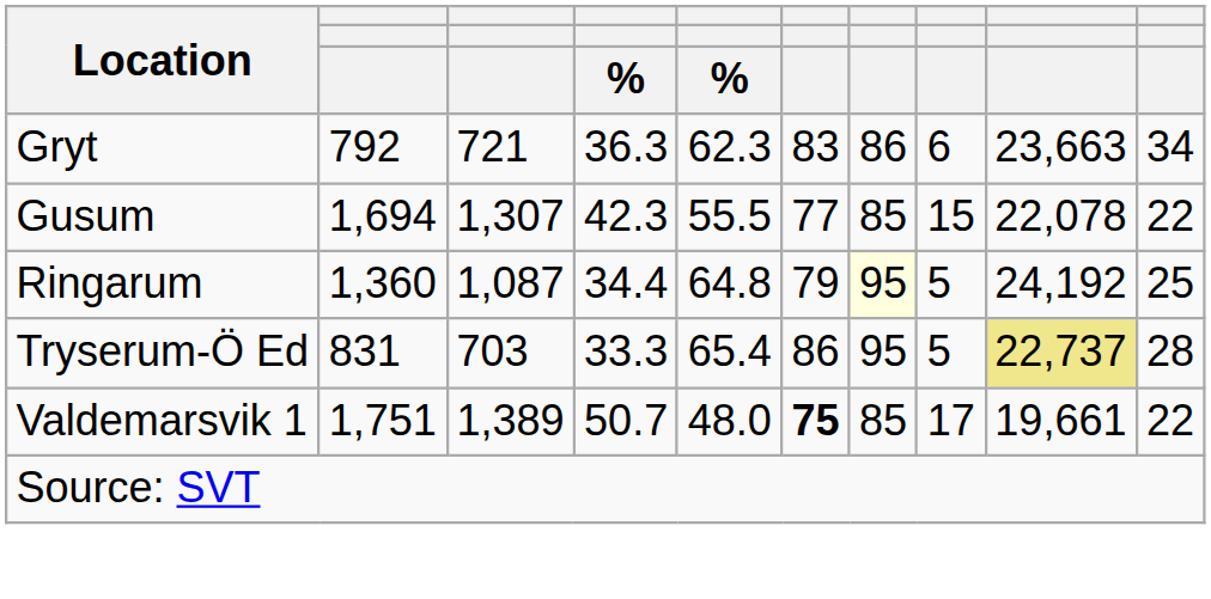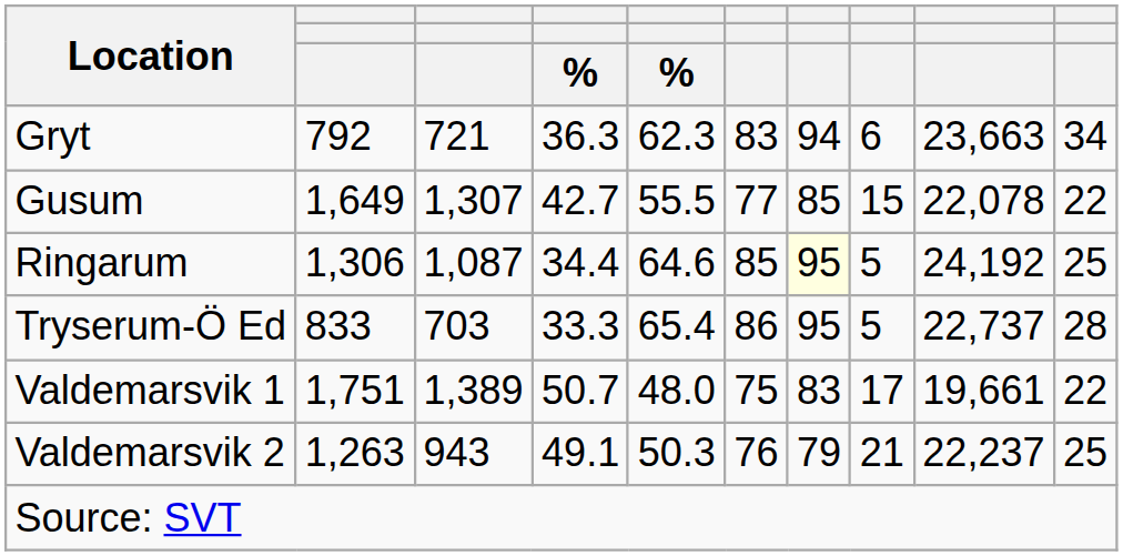Gryt | column 7: 86 -> 94
Gusum | column 2: 1,694 -> 1,649
Gusum | column 4: 42.3 -> 42.7
Ringarum | column 2: 1,360 -> 1,306
Ringarum | column 5: 64.8 -> 64.6
Ringarum | column 6: 79 -> 85
Tryserum-Ö Ed | column 2: 831 -> 833
Tryserum-Ö Ed | column 9: khaki background -> no background
Valdemarsvik 1 | column 6: bold -> normal
Valdemarsvik 1 | column 7: 85 -> 83
+ row: Valdemarsvik 2 | 1,263 | 943 | 49.1 | 50.3 | 76 | 79 | 21 | 22,237 | 25
